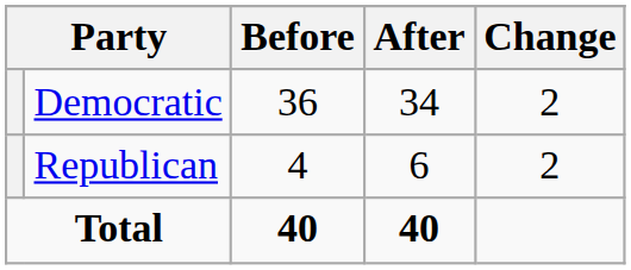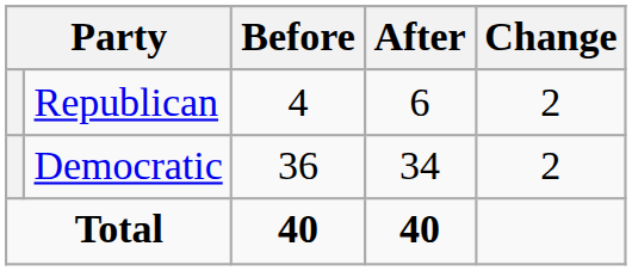rows swapped: Democratic <-> Republican
